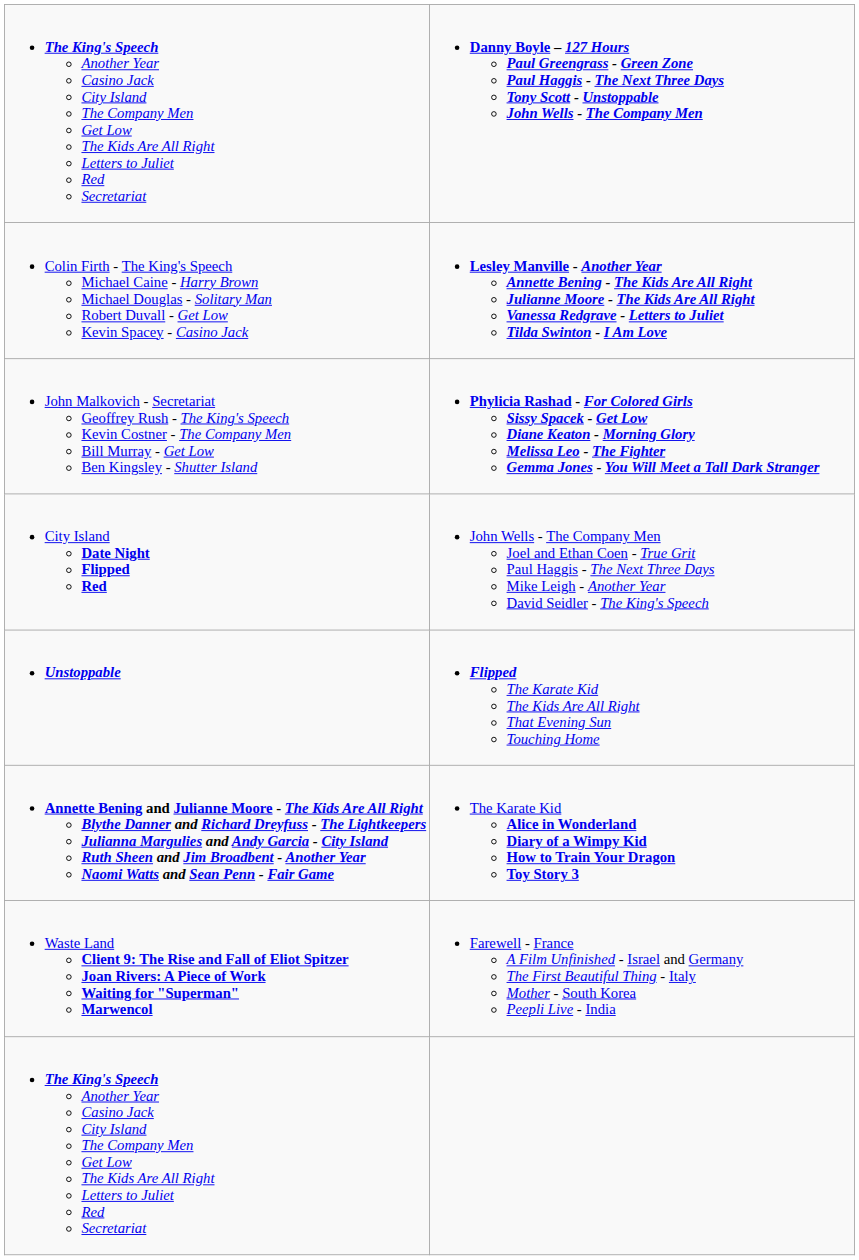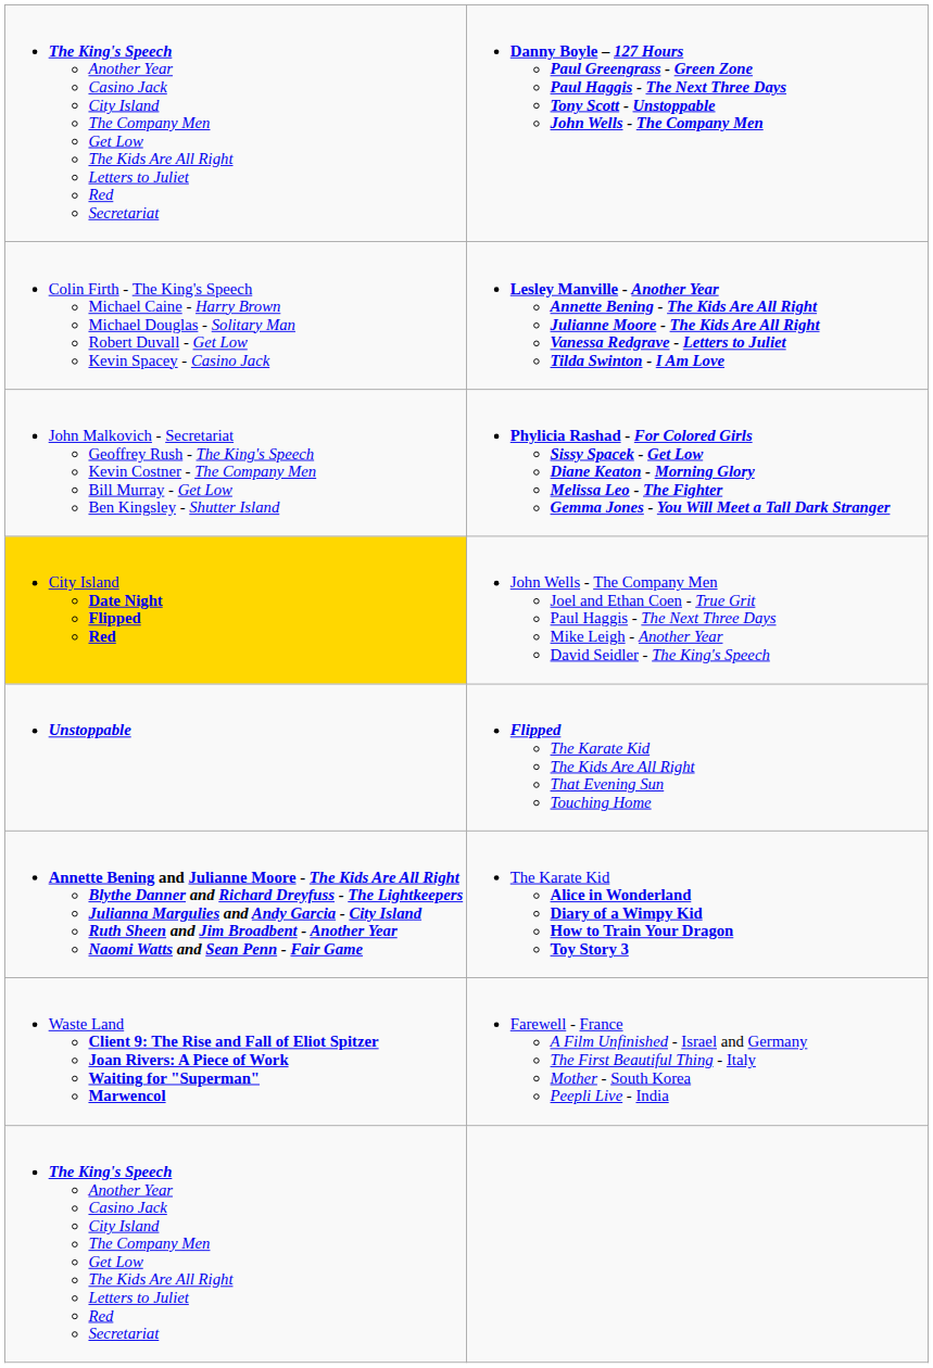row 4 | column 1: no background -> gold background
